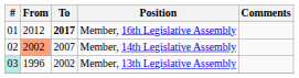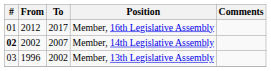Member, 16th Legislative Assembly | To: bold -> normal
Member, 14th Legislative Assembly | #: normal -> bold
Member, 14th Legislative Assembly | From: lightsalmon background -> no background
Member, 13th Legislative Assembly | #: paleturquoise background -> no background
